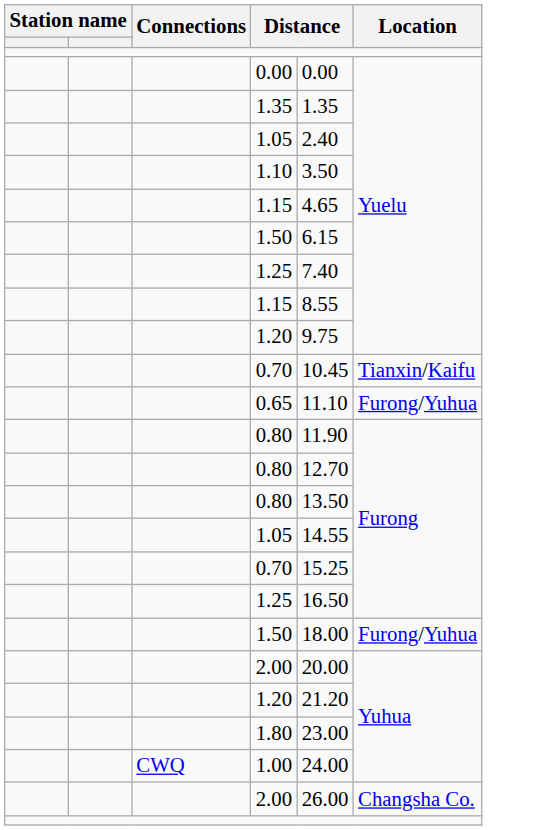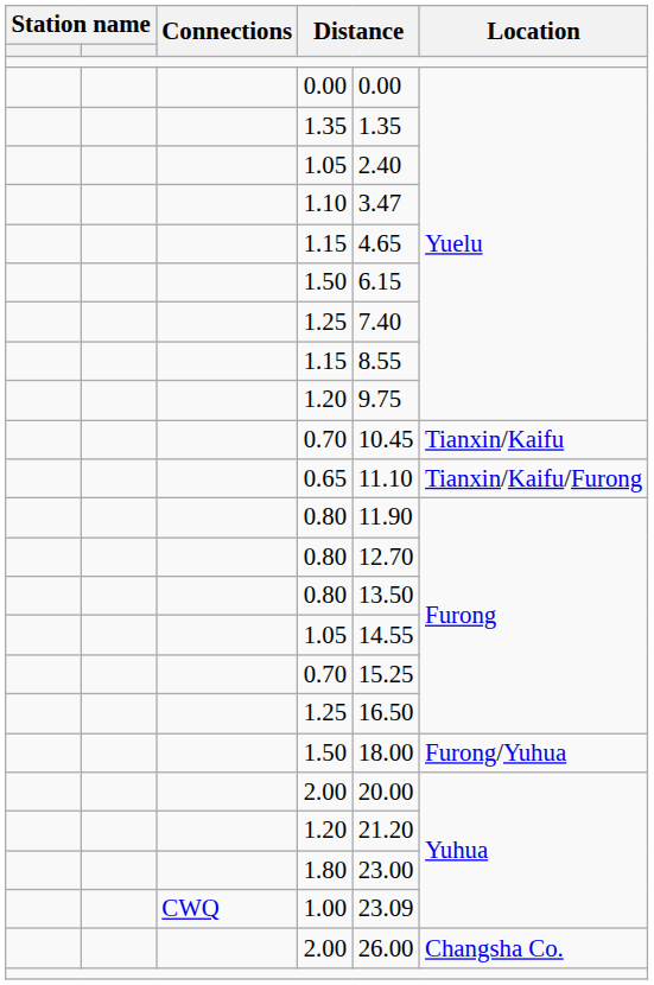1.10 | column 5: 3.50 -> 3.47
0.65 | Location: Furong/Yuhua -> Tianxin/Kaifu/Furong
1.00 | column 5: 24.00 -> 23.09
